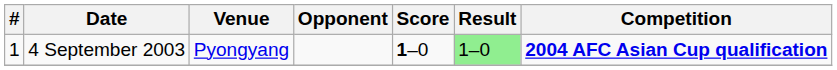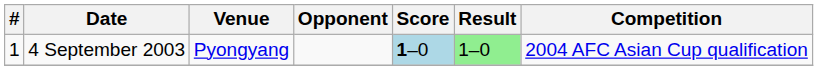4 September 2003 | Score: no background -> lightblue background
4 September 2003 | Competition: bold -> normal
